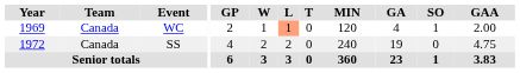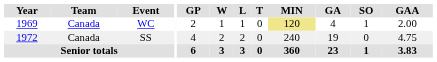WC | L: lightsalmon background -> no background
WC | MIN: no background -> khaki background
